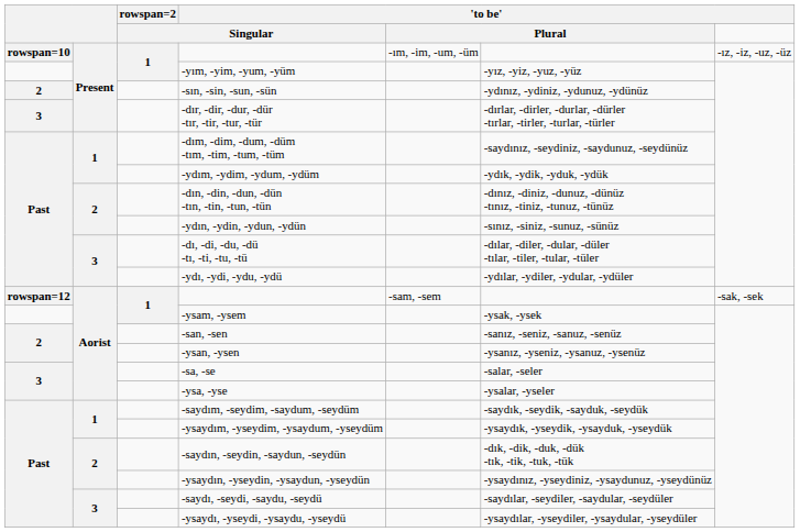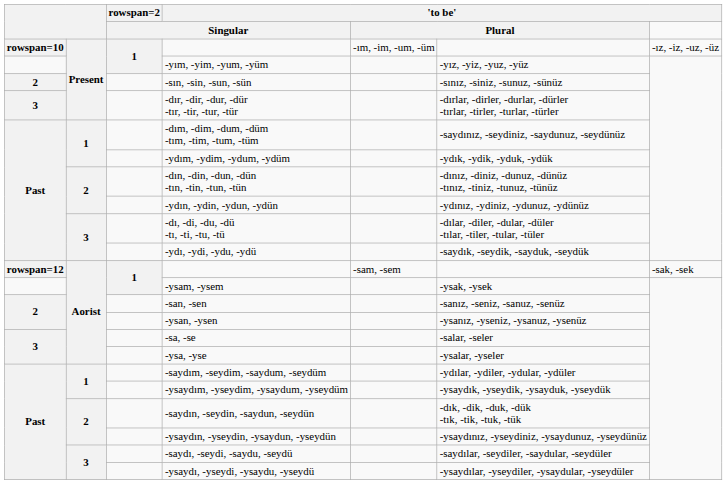-sın, -sin, -sun, -sün | column 6: -ydınız, -ydiniz, -ydunuz, -ydünüz -> -sınız, -siniz, -sunuz, -sünüz
-ydın, -ydin, -ydun, -ydün | column 6: -sınız, -siniz, -sunuz, -sünüz -> -ydınız, -ydiniz, -ydunuz, -ydünüz
-ydı, -ydi, -ydu, -ydü | column 6: -ydılar, -ydiler, -ydular, -ydüler -> -saydık, -seydik, -sayduk, -seydük
-saydım, -seydim, -saydum, -seydüm | column 6: -saydık, -seydik, -sayduk, -seydük -> -ydılar, -ydiler, -ydular, -ydüler
